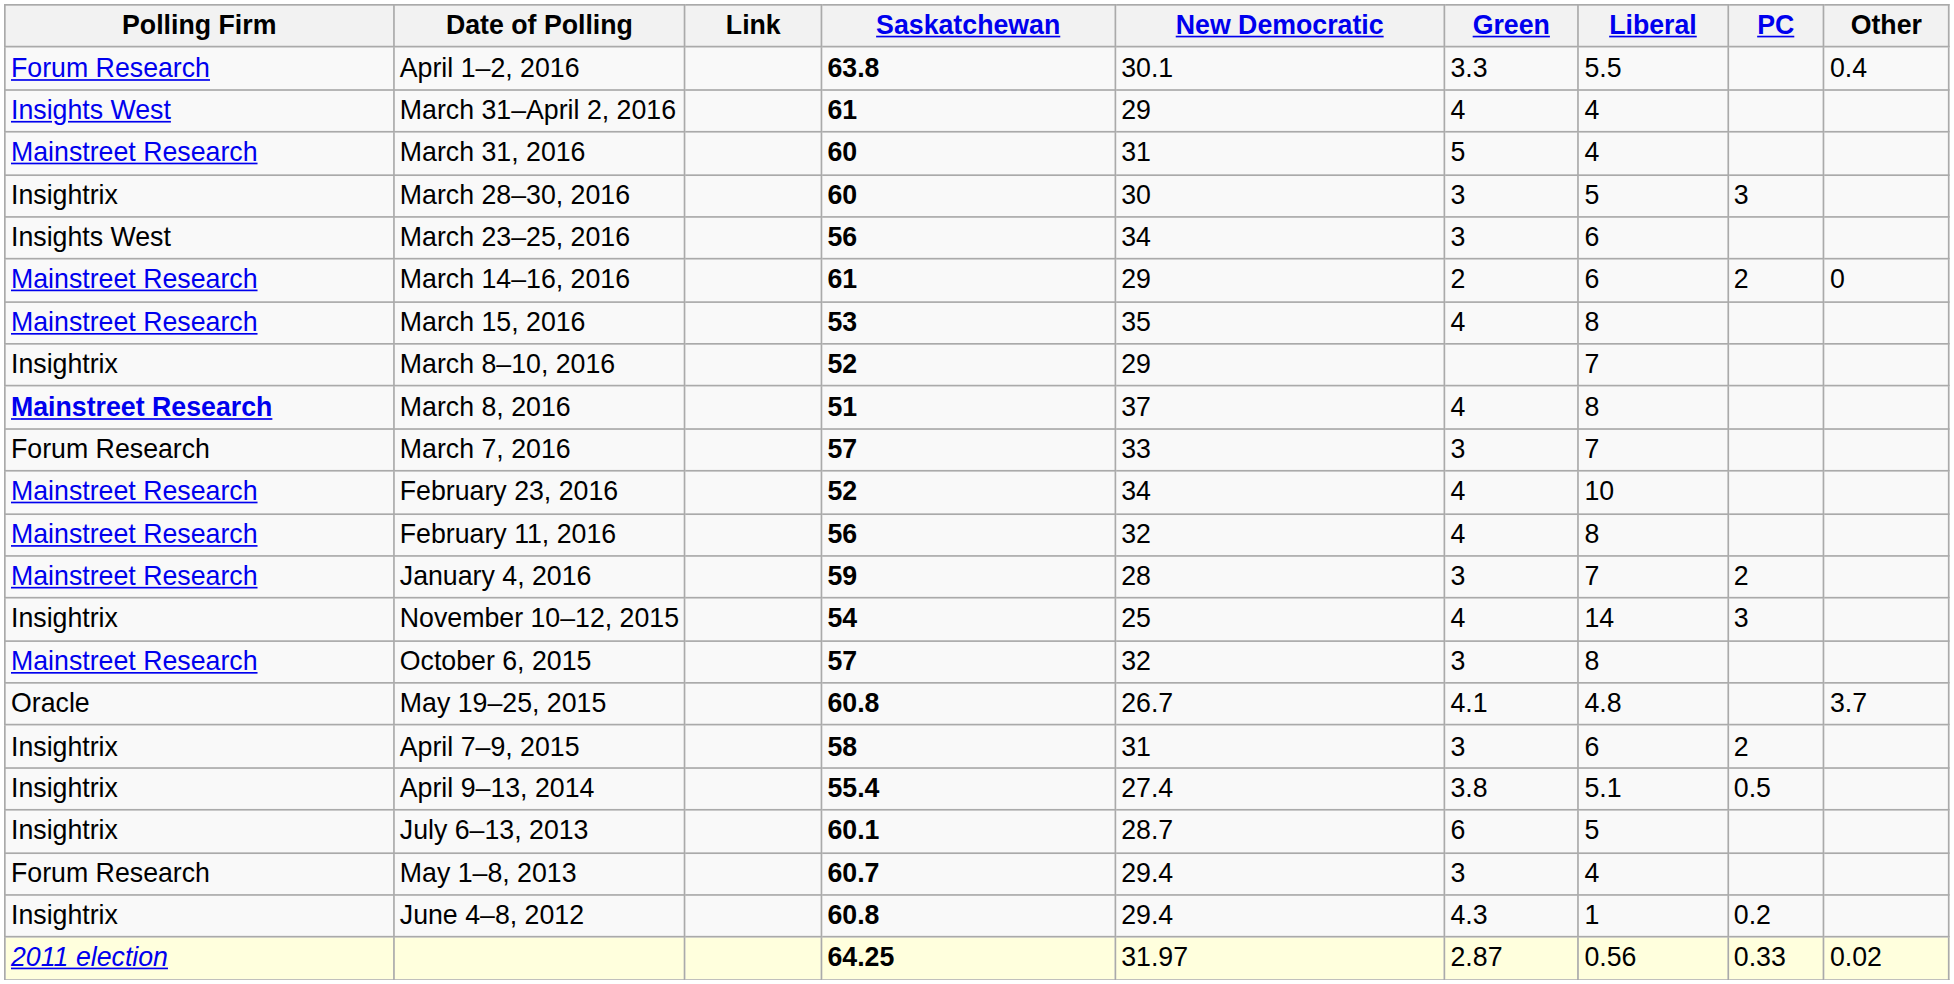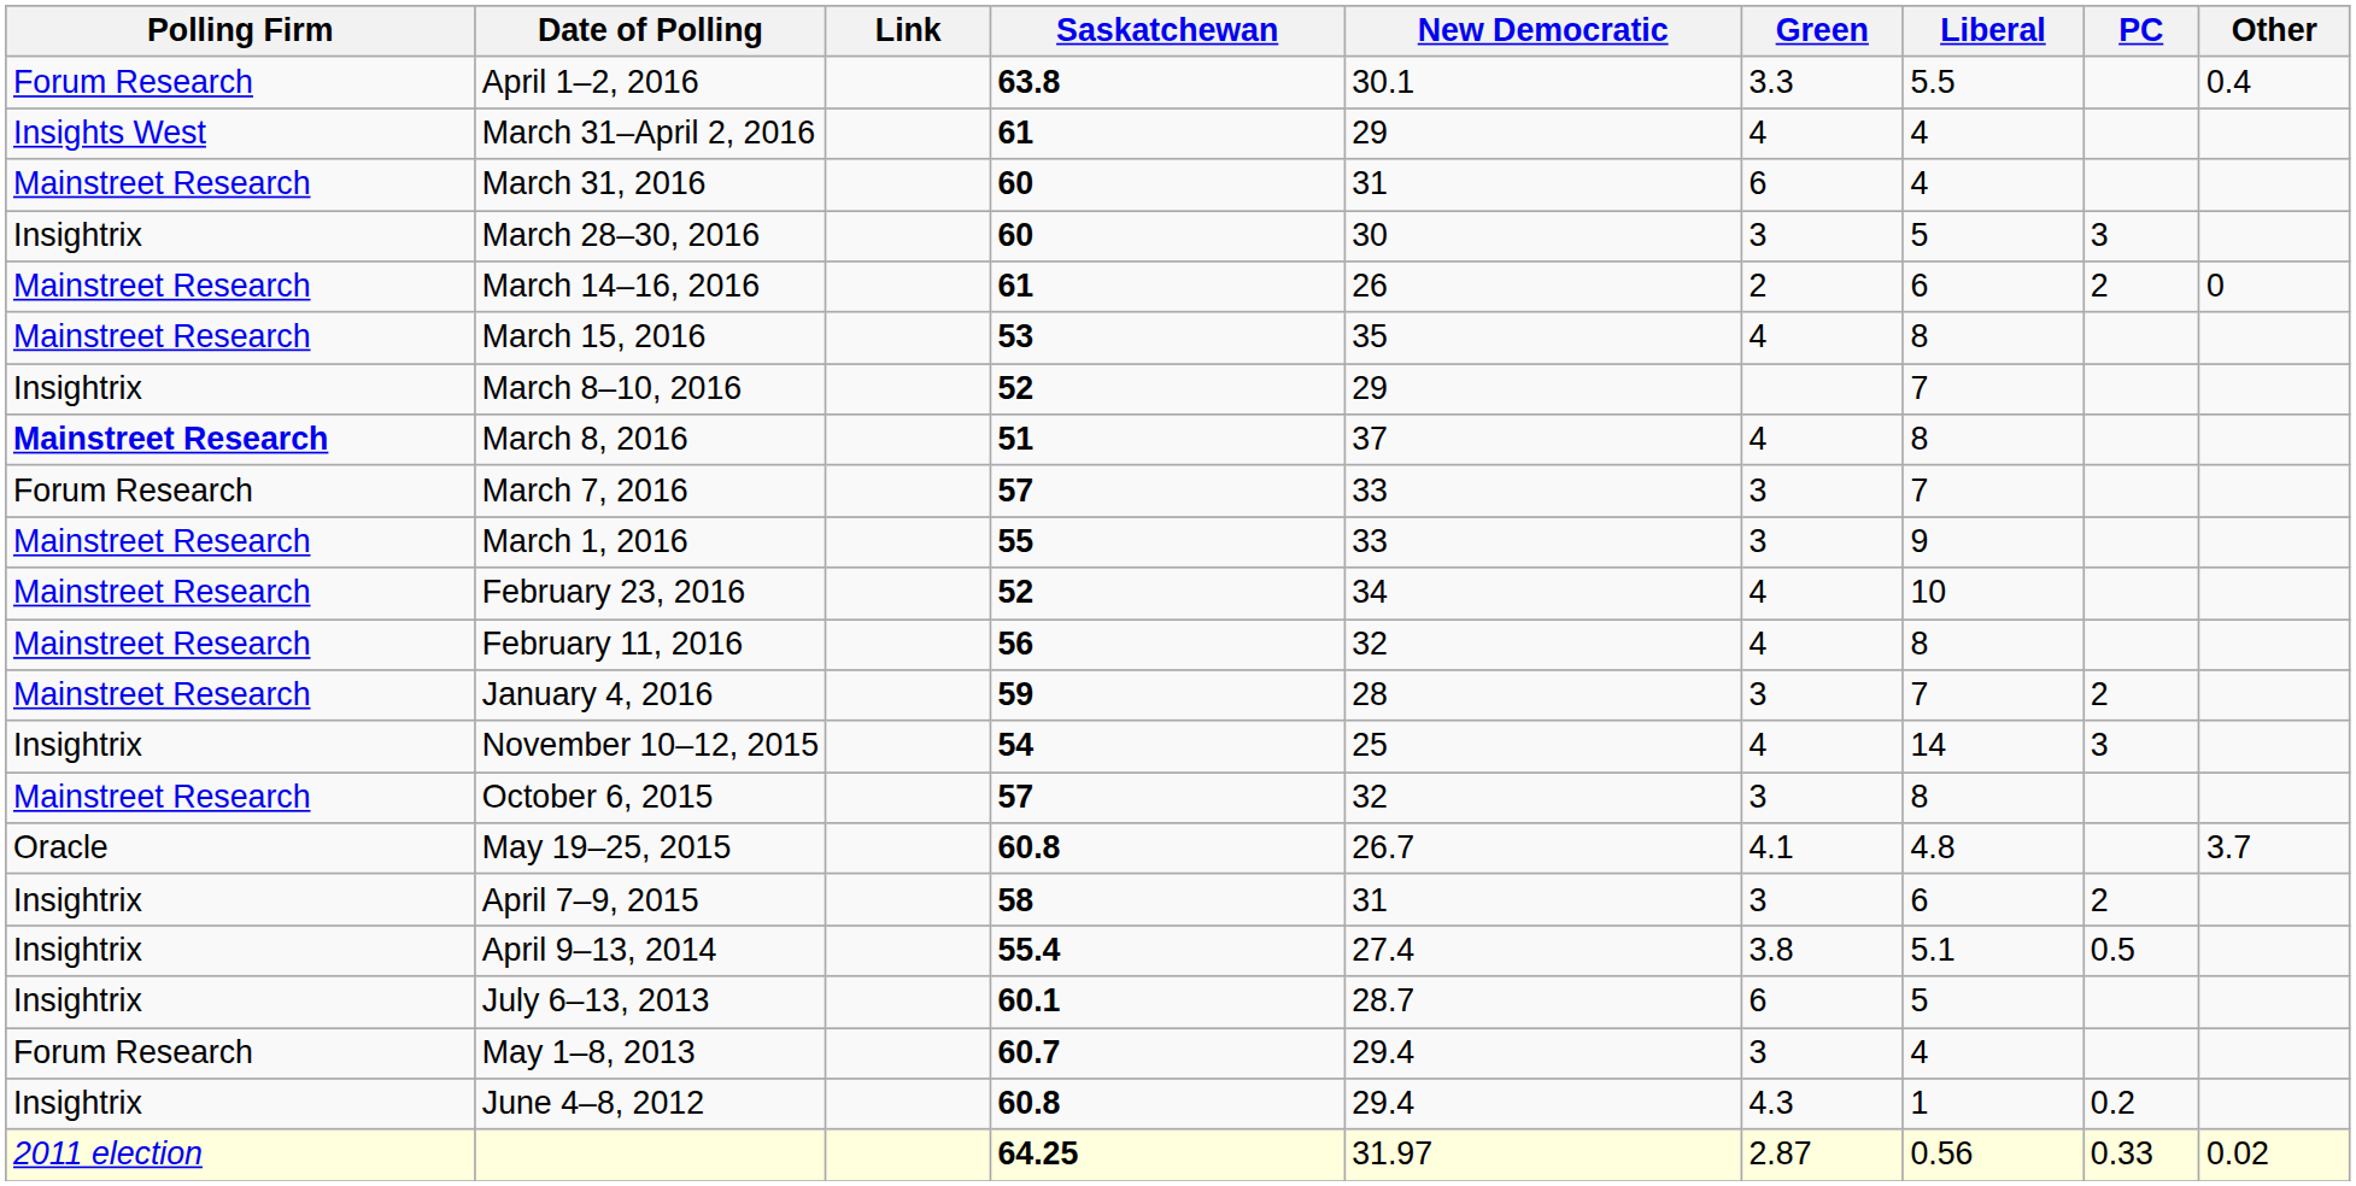March 31, 2016 | Green: 5 -> 6
- row: Insights West | March 23–25, 2016 | 56 | 34 | 3 | 6
March 14–16, 2016 | New Democratic: 29 -> 26
+ row: Mainstreet Research | March 1, 2016 | 55 | 33 | 3 | 9
